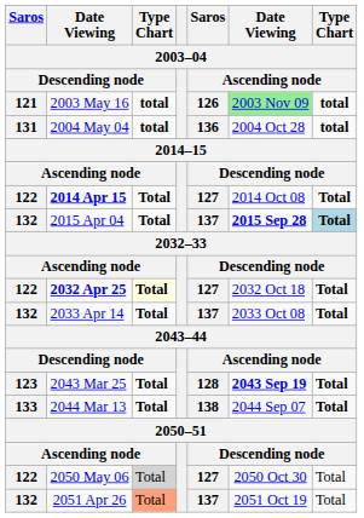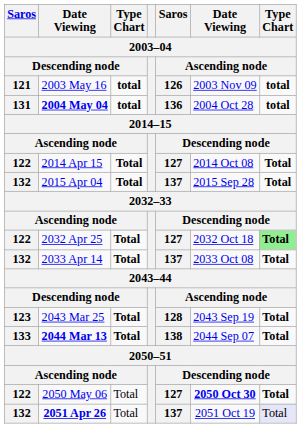row 4 | Date Viewing / Ascending node: lightgreen background -> no background
row 5 | Date Viewing / Descending node: normal -> bold
row 8 | Date Viewing / Descending node: bold -> normal
row 9 | Date Viewing / Ascending node: bold -> normal
row 9 | Type Chart / Ascending node: lightblue background -> no background
row 12 | Date Viewing / Descending node: bold -> normal
row 12 | Type Chart / Descending node: lightyellow background -> no background
row 12 | Type Chart / Ascending node: no background -> lightgreen background
row 16 | Date Viewing / Ascending node: bold -> normal
row 17 | Date Viewing / Descending node: normal -> bold
row 20 | Type Chart / Descending node: lightgrey background -> no background
row 20 | Date Viewing / Ascending node: normal -> bold
row 20 | Type Chart / Ascending node: normal -> bold
row 21 | Date Viewing / Descending node: normal -> bold
row 21 | Type Chart / Descending node: lightsalmon background -> no background
row 21 | Type Chart / Ascending node: no background -> lavender background
